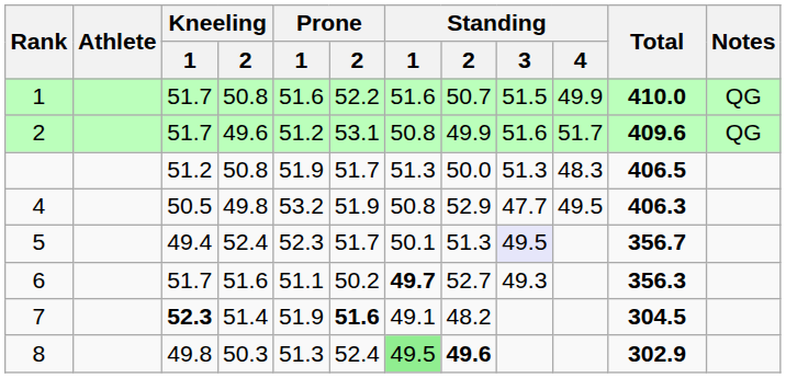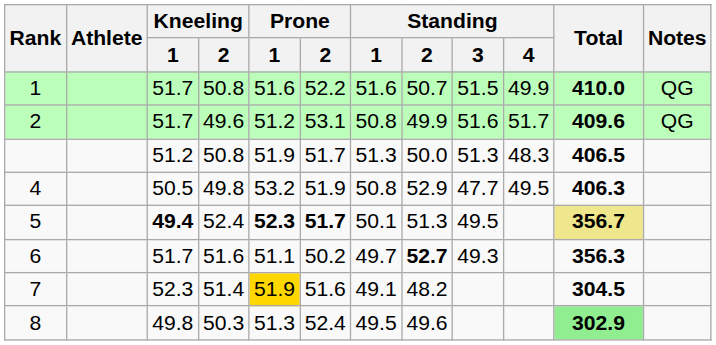5 | Kneeling / 1: normal -> bold
5 | Prone / 1: normal -> bold
5 | Prone / 2: normal -> bold
5 | Standing / 3: lavender background -> no background
5 | Total: no background -> khaki background
6 | Standing / 1: bold -> normal
6 | Standing / 2: normal -> bold
7 | Kneeling / 1: bold -> normal
7 | Prone / 1: no background -> gold background
7 | Prone / 2: bold -> normal
8 | Standing / 1: lightgreen background -> no background
8 | Standing / 2: bold -> normal
8 | Total: no background -> lightgreen background
